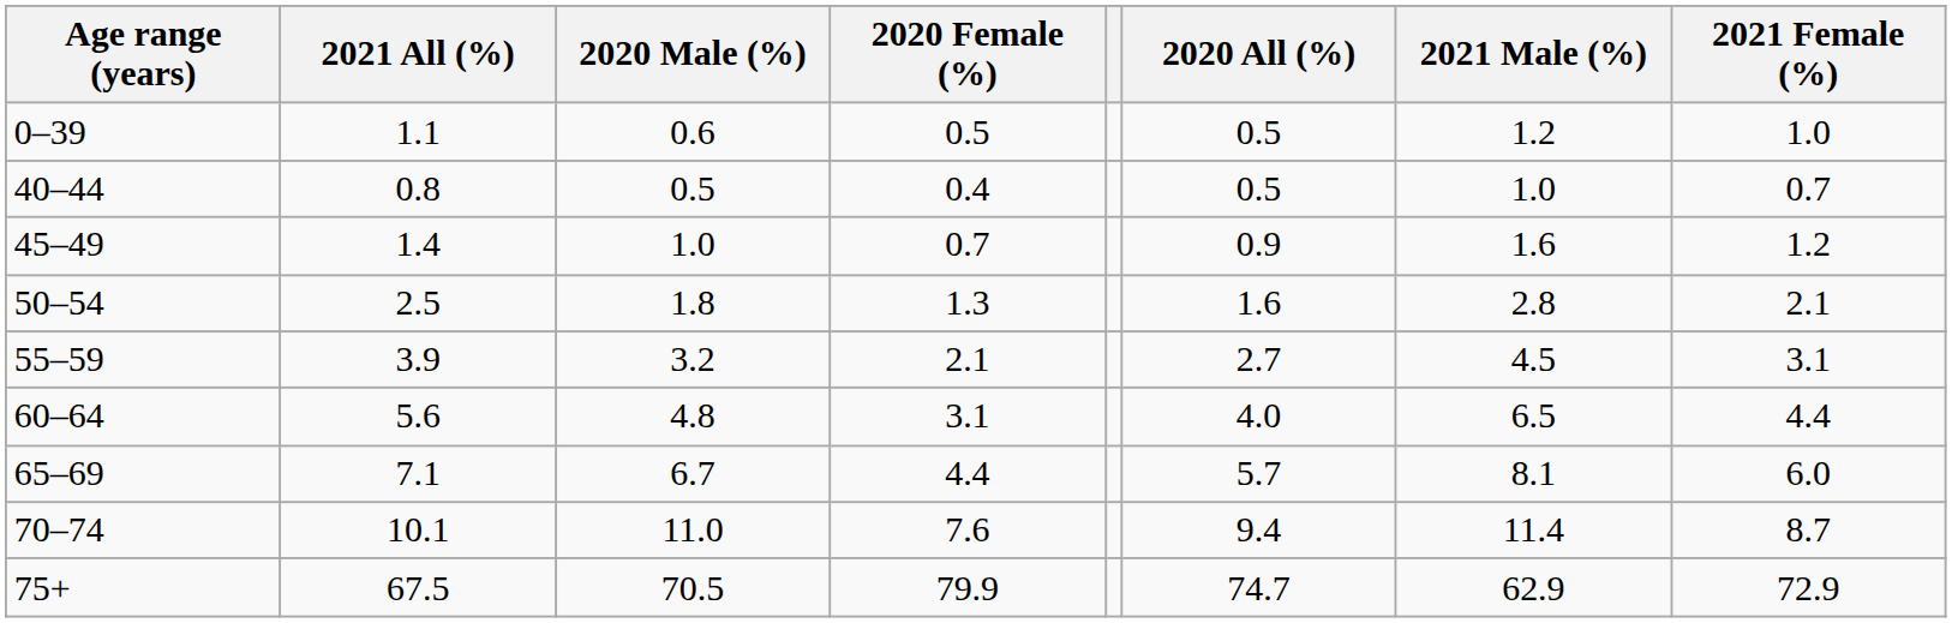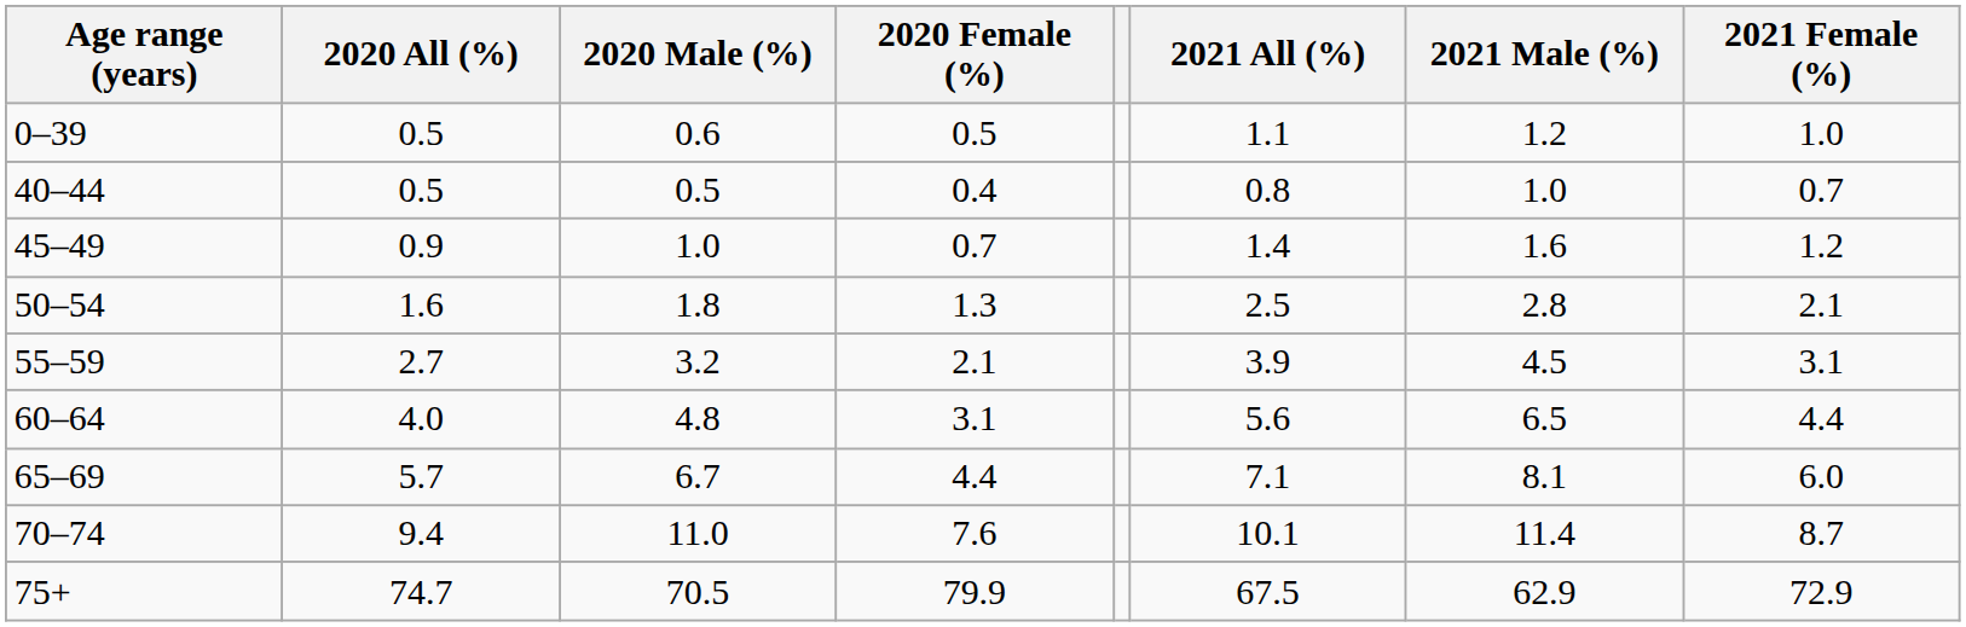columns swapped: 2020 All (%) <-> 2021 All (%)
